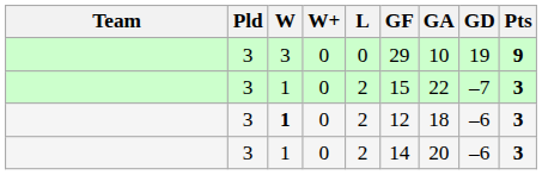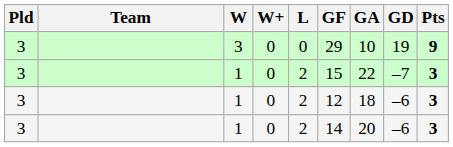columns swapped: Team <-> Pld
row 4 | W: bold -> normal
